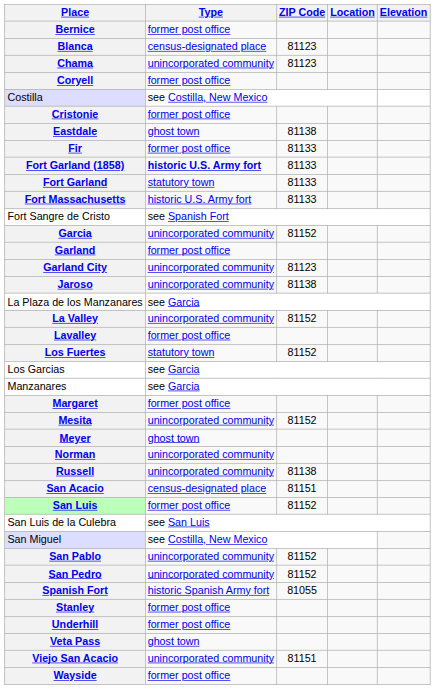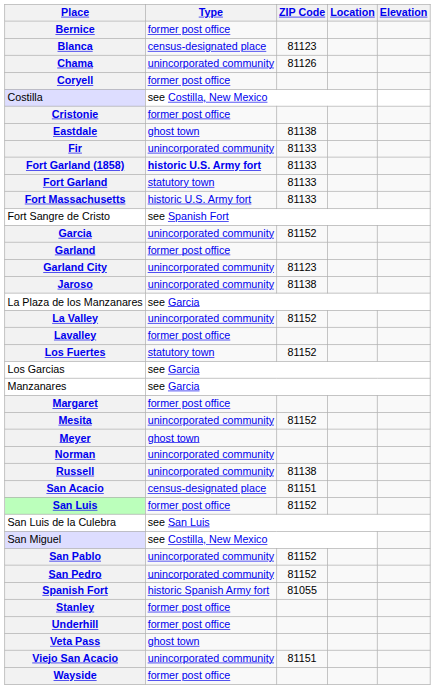Chama | ZIP Code: 81123 -> 81126
Fir | Type: former post office -> unincorporated community
